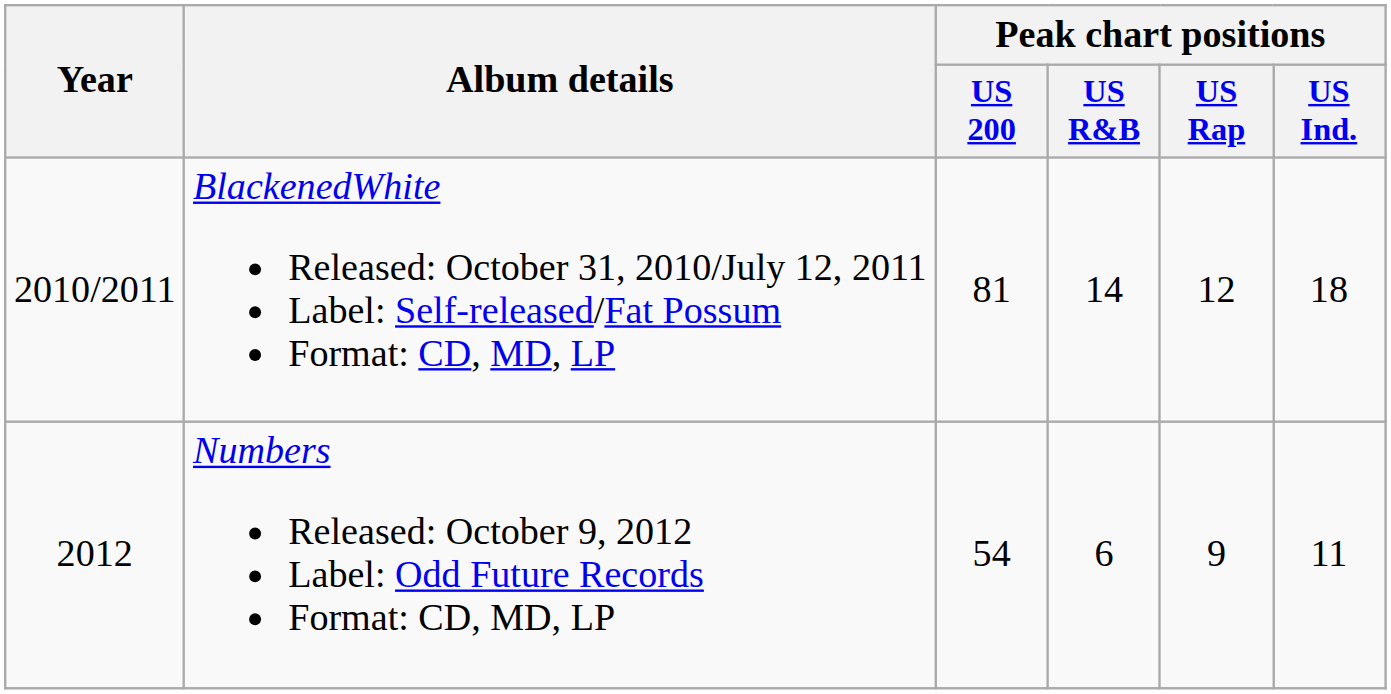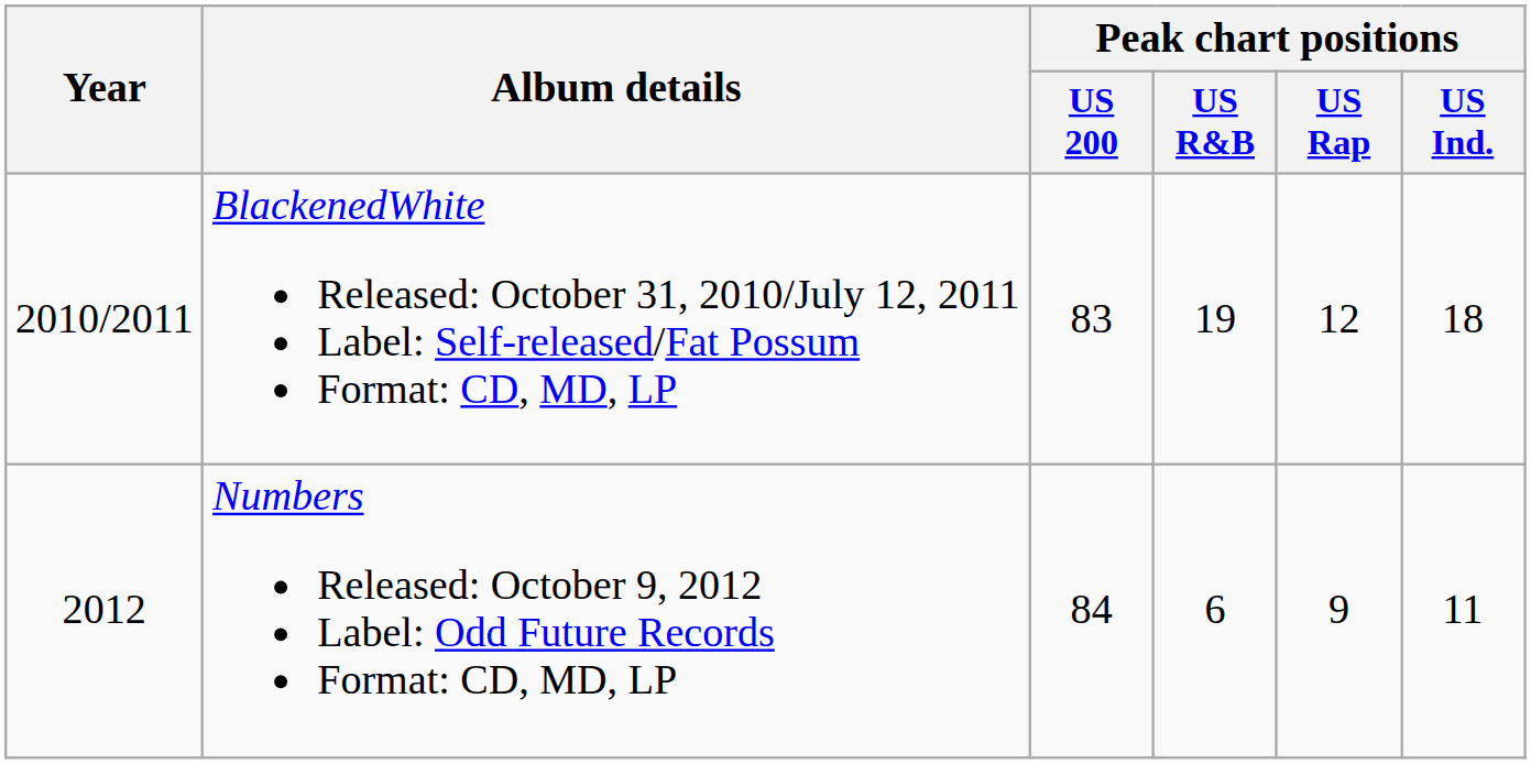row 3 | Peak chart positions / US 200: 81 -> 83
row 3 | Peak chart positions / US R&B: 14 -> 19
row 4 | Peak chart positions / US 200: 54 -> 84
